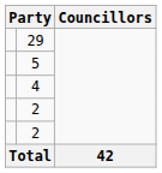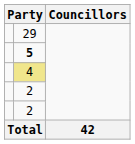5 | column 2: normal -> bold
4 | column 2: no background -> khaki background
